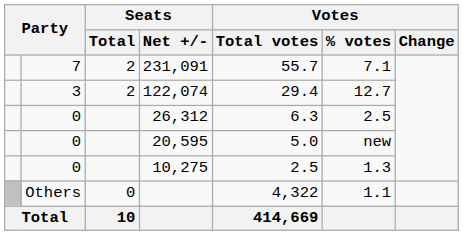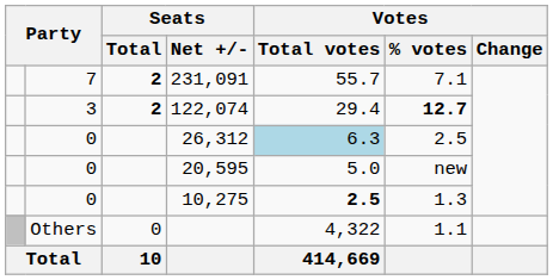231,091 | Seats / Total: normal -> bold
122,074 | Seats / Total: normal -> bold
122,074 | Votes / % votes: normal -> bold
26,312 | Votes / Total votes: no background -> lightblue background
10,275 | Votes / Total votes: normal -> bold
